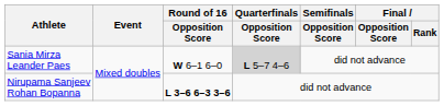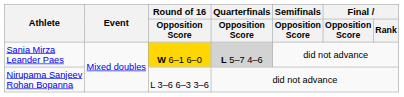Sania Mirza Leander Paes | Round of 16 / Opposition Score: no background -> gold background
Nirupama Sanjeev Rohan Bopanna | Round of 16 / Opposition Score: bold -> normal
